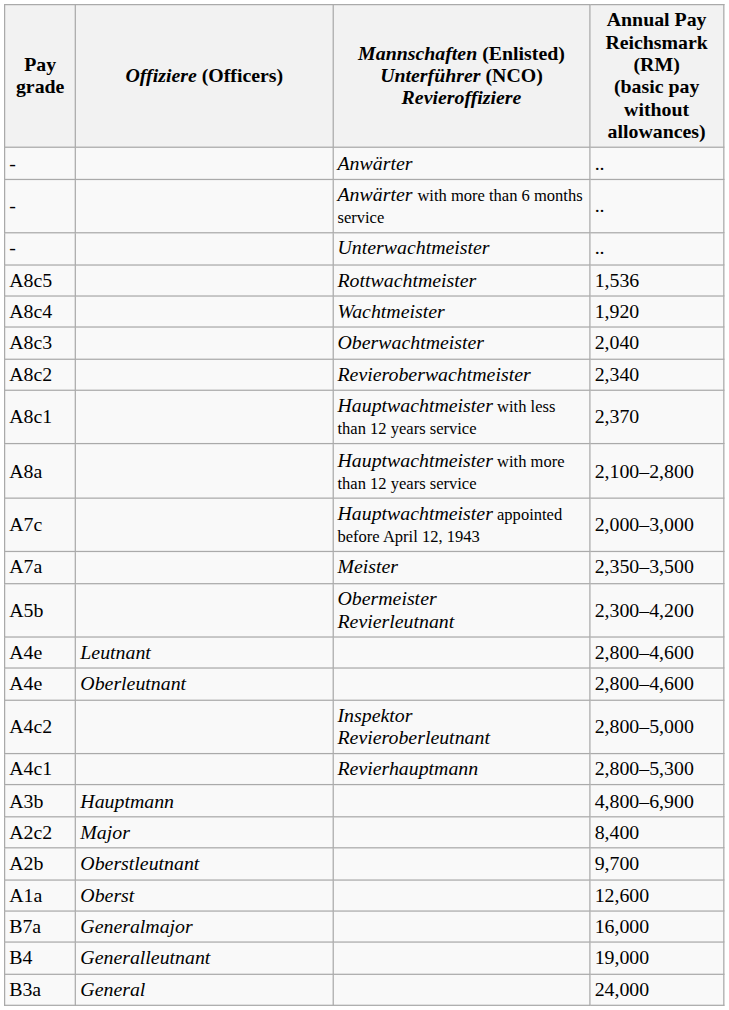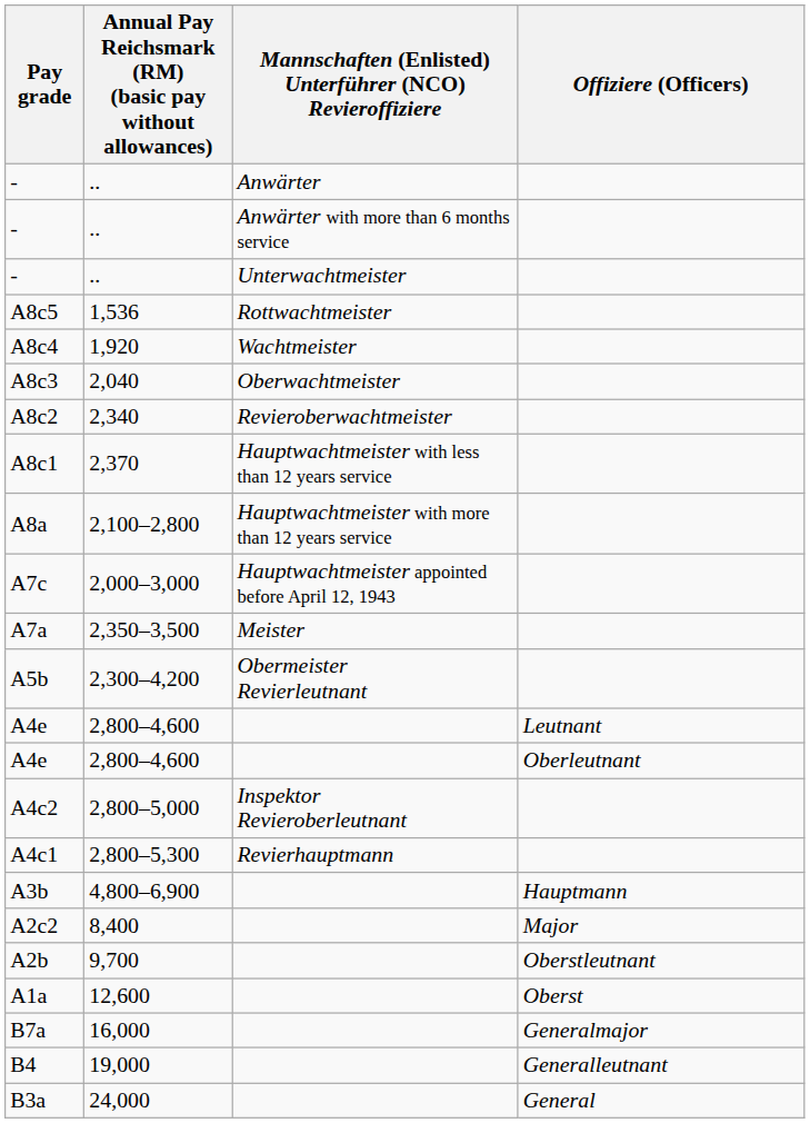columns swapped: Annual Pay Reichsmark (RM) (basic pay without allowances) <-> Offiziere (Officers)
